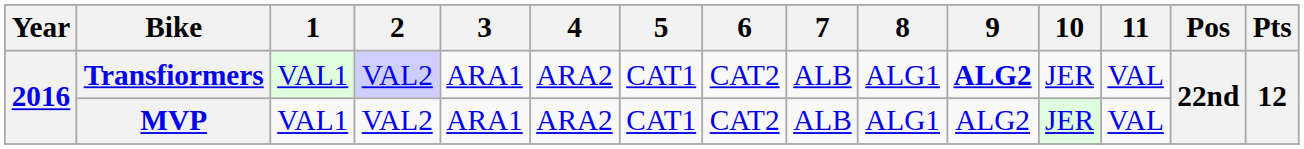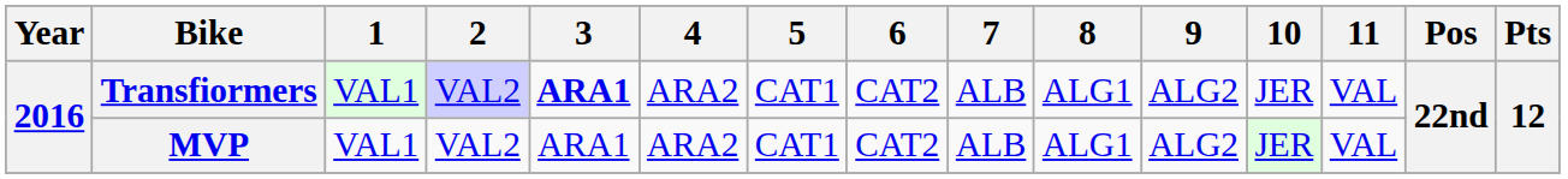Transfiormers | 3: normal -> bold
Transfiormers | 9: bold -> normal
